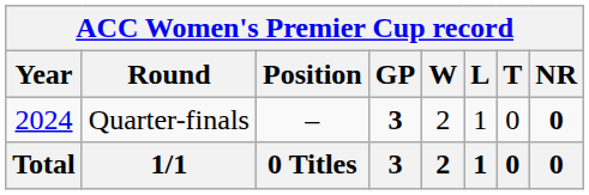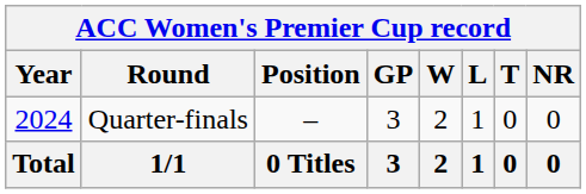Quarter-finals | GP: bold -> normal
Quarter-finals | NR: bold -> normal
